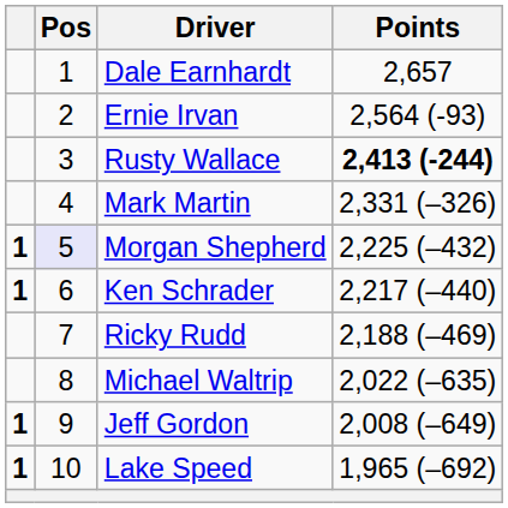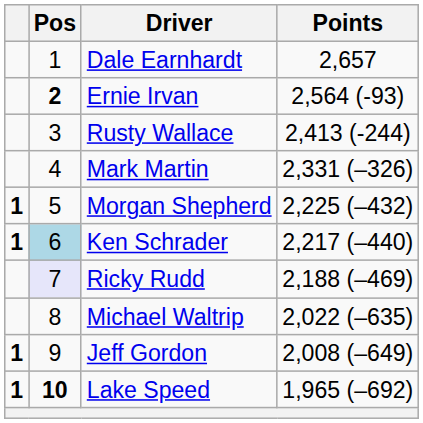Ernie Irvan | Pos: normal -> bold
Rusty Wallace | Points: bold -> normal
Morgan Shepherd | Pos: lavender background -> no background
Ken Schrader | Pos: no background -> lightblue background
Ricky Rudd | Pos: no background -> lavender background
Lake Speed | Pos: normal -> bold
